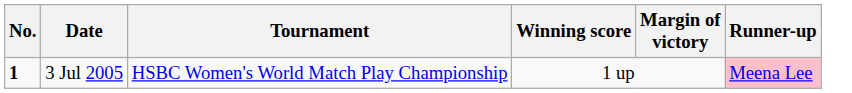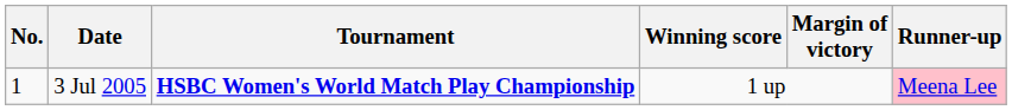3 Jul 2005 | No.: bold -> normal
3 Jul 2005 | Tournament: normal -> bold
